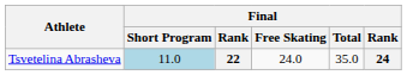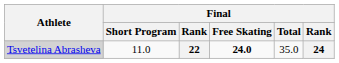22 | Athlete: no background -> lightgrey background
22 | Final / Short Program: lightblue background -> no background
22 | Final / Free Skating: normal -> bold
